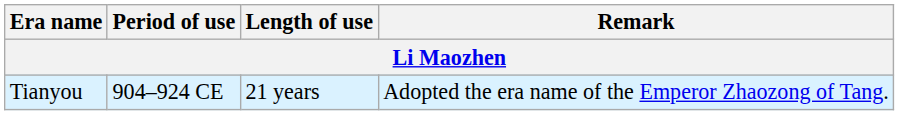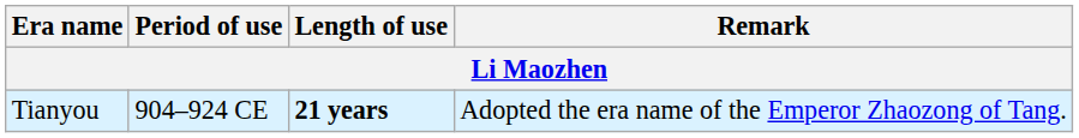Tianyou | Length of use: normal -> bold
